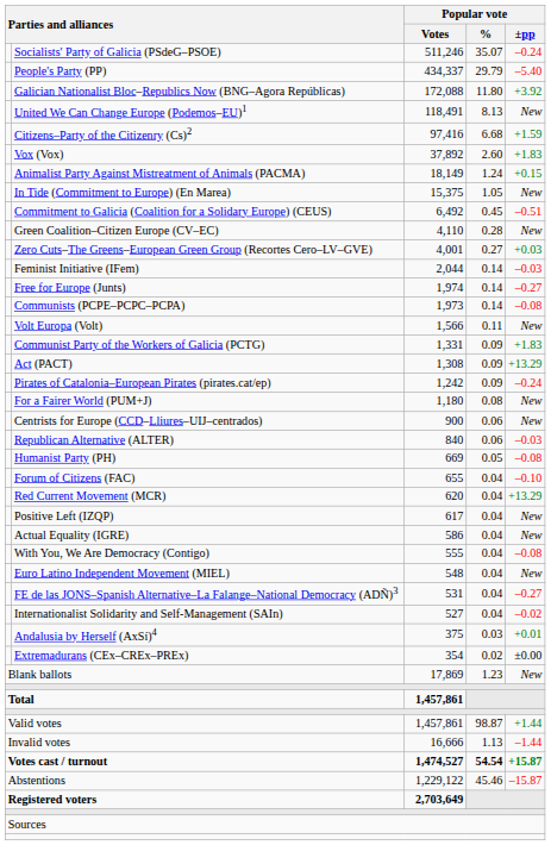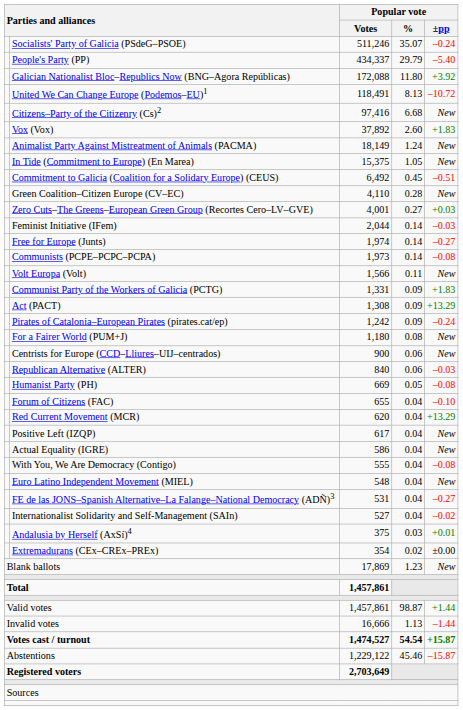United We Can Change Europe (Podemos–EU)1 | Popular vote / ±pp: New -> –10.72
Citizens–Party of the Citizenry (Cs)2 | Popular vote / ±pp: +1.59 -> New
Animalist Party Against Mistreatment of Animals (PACMA) | Popular vote / ±pp: +0.15 -> New
